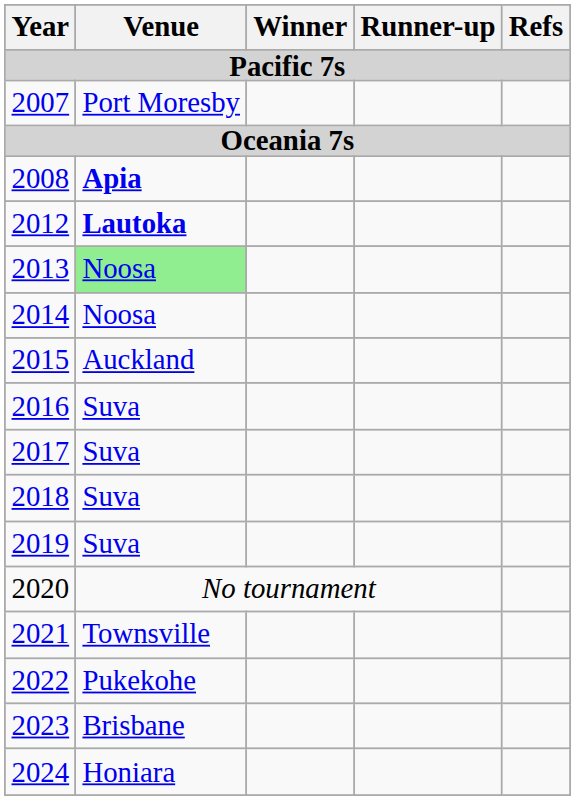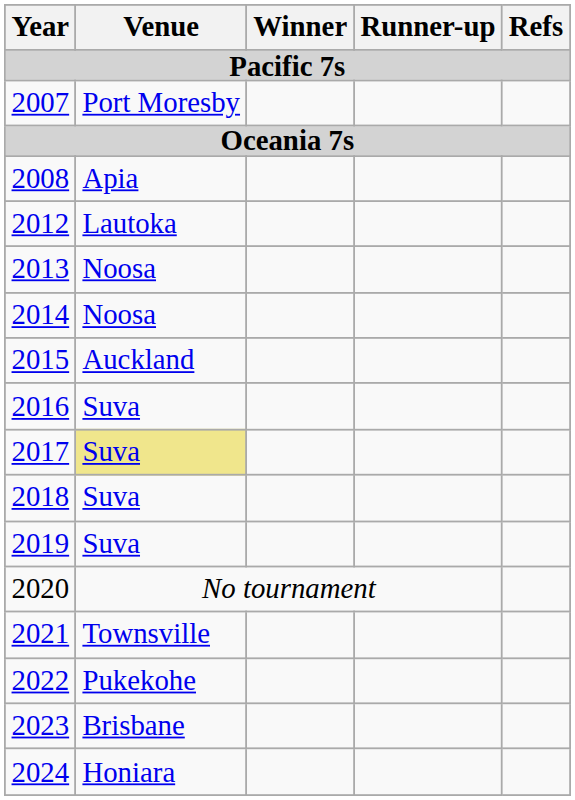2008 | Venue: bold -> normal
2012 | Venue: bold -> normal
2013 | Venue: lightgreen background -> no background
2017 | Venue: no background -> khaki background
